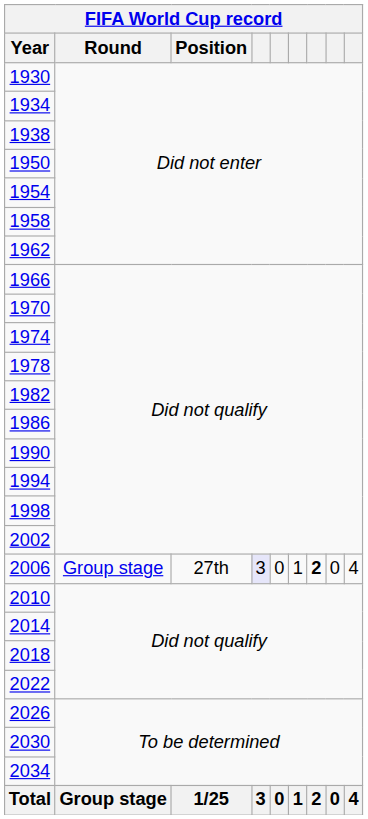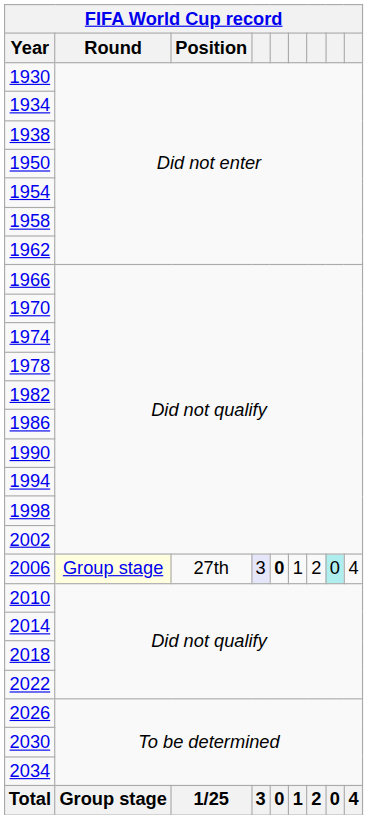2006 | Round: no background -> lightyellow background
2006 | column 5: normal -> bold
2006 | column 7: bold -> normal
2006 | column 8: no background -> paleturquoise background
